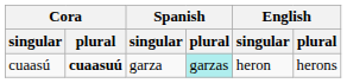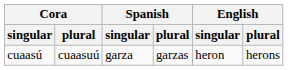cuaasú | Cora / plural: bold -> normal
cuaasú | Spanish / plural: paleturquoise background -> no background
